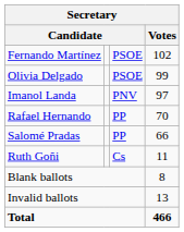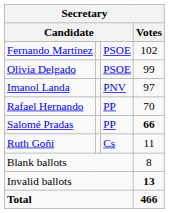Salomé Pradas | Votes: normal -> bold
Invalid ballots | Votes: normal -> bold
